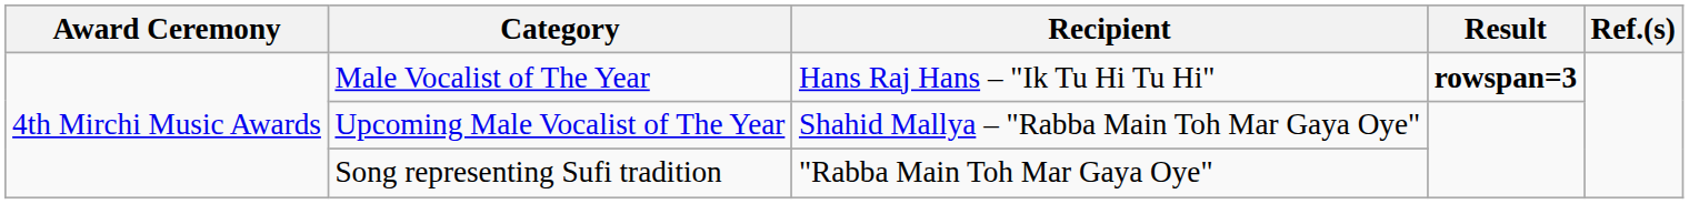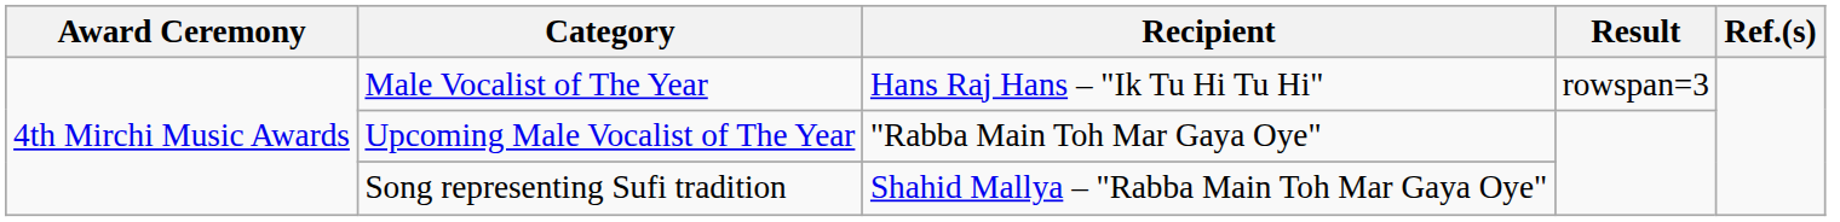Male Vocalist of The Year | Result: bold -> normal
Upcoming Male Vocalist of The Year | Recipient: Shahid Mallya – "Rabba Main Toh Mar Gaya Oye" -> "Rabba Main Toh Mar Gaya Oye"
Song representing Sufi tradition | Recipient: "Rabba Main Toh Mar Gaya Oye" -> Shahid Mallya – "Rabba Main Toh Mar Gaya Oye"
